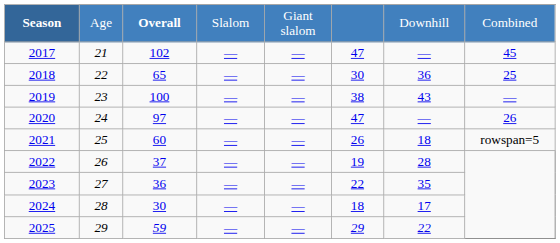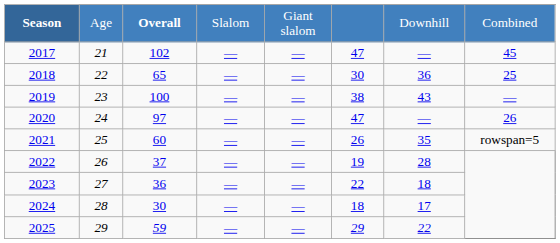2021 | column 7: 18 -> 35
2023 | column 7: 35 -> 18
